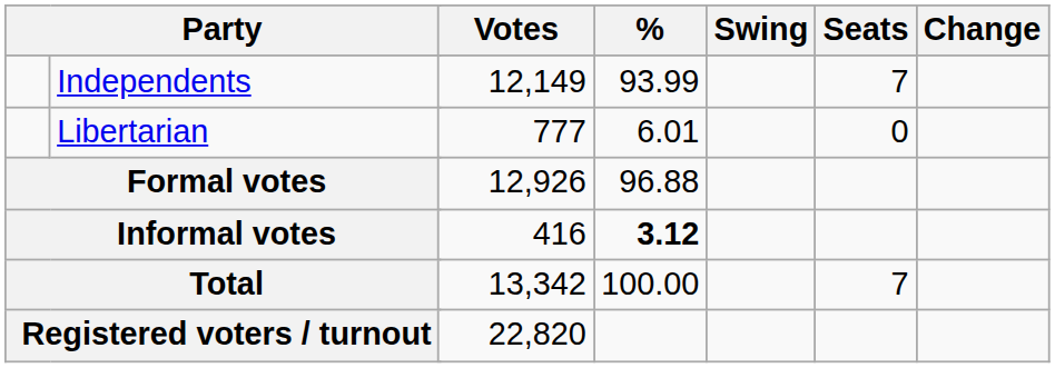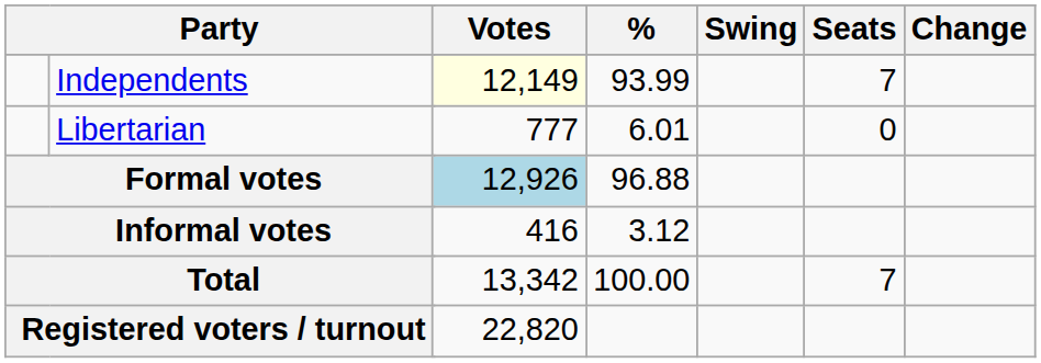Independents | Votes: no background -> lightyellow background
Formal votes | Votes: no background -> lightblue background
Informal votes | %: bold -> normal
